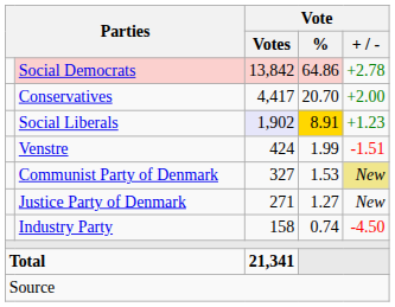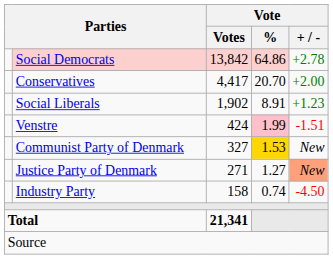Social Liberals | Vote / Votes: lavender background -> no background
Social Liberals | Vote / %: gold background -> no background
Venstre | Vote / %: no background -> pink background
Communist Party of Denmark | Vote / %: no background -> gold background
Communist Party of Denmark | Vote / + / -: khaki background -> no background
Justice Party of Denmark | Vote / + / -: no background -> lightsalmon background
